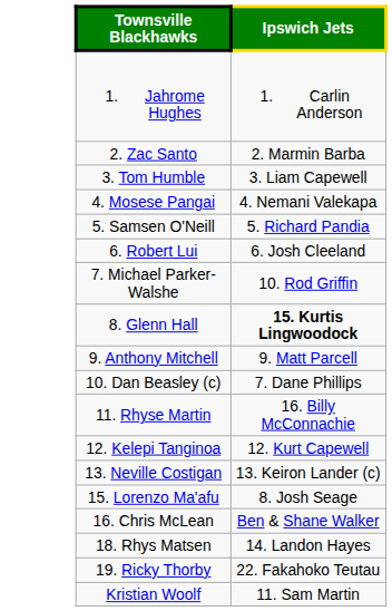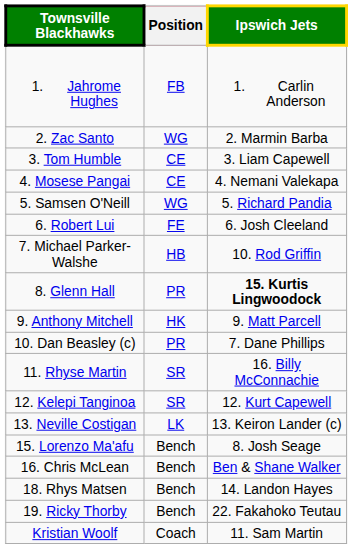+ column: Position | FB | WG | CE | CE | WG | FE | HB | PR | HK | PR | SR | SR | LK | Bench | Bench | Bench | Bench | Coach
